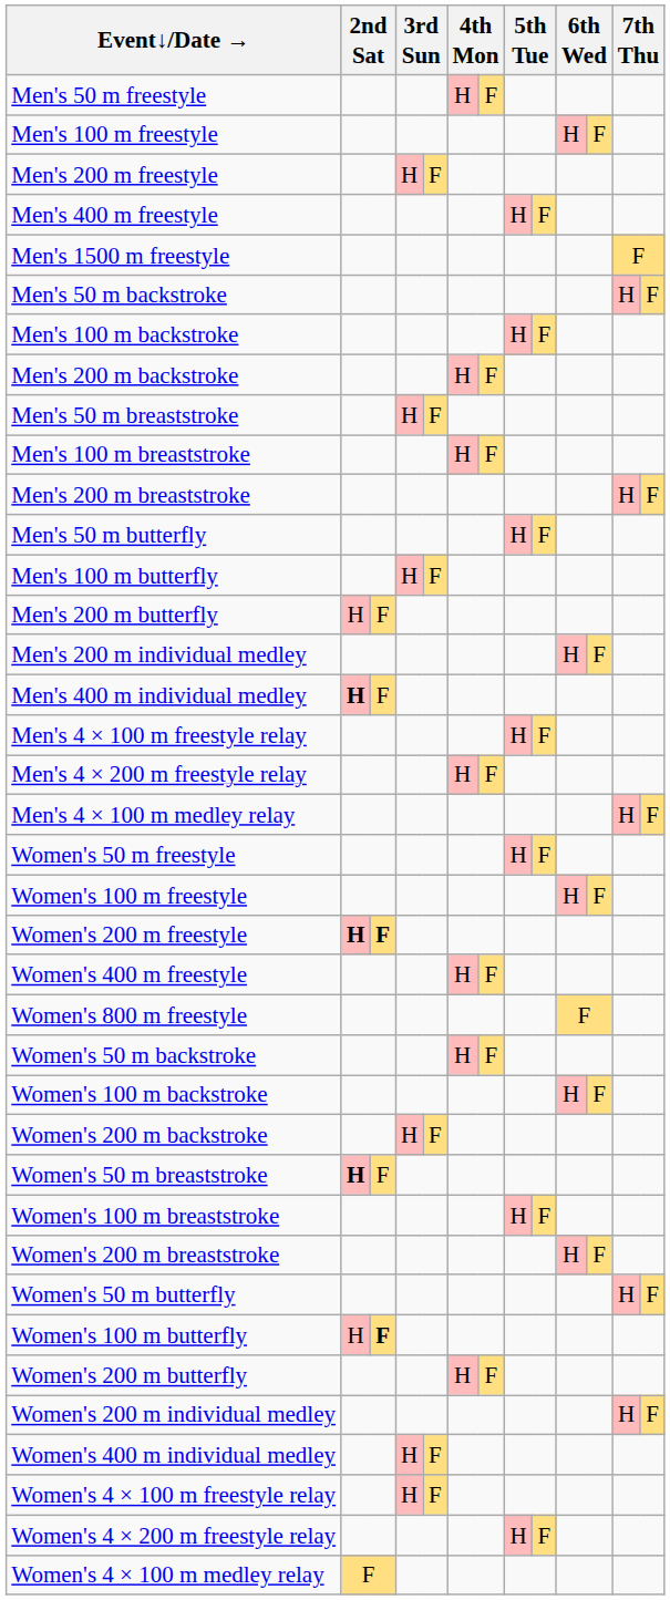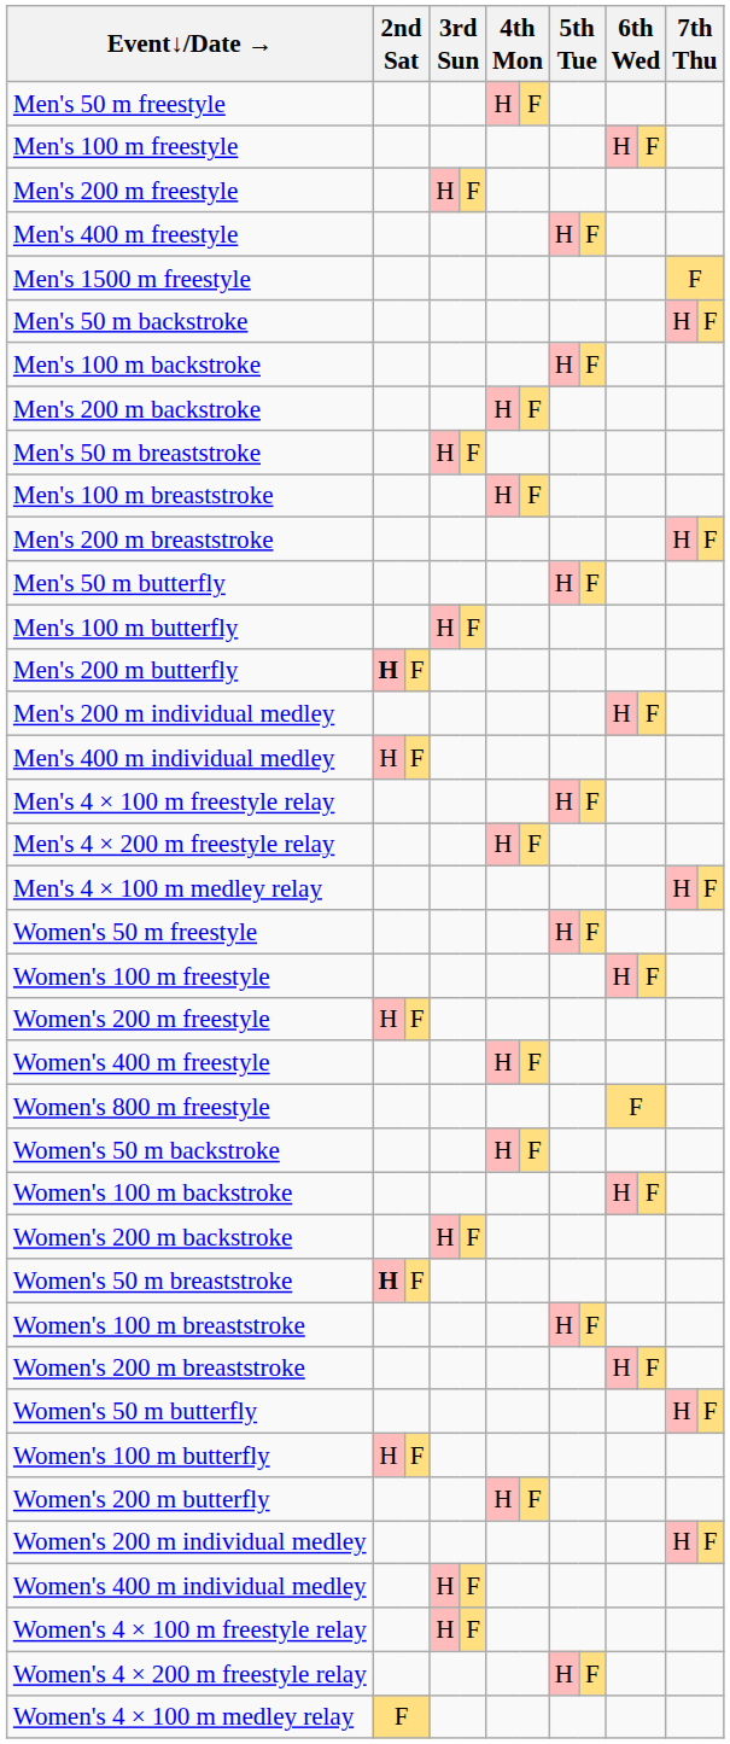Men's 200 m butterfly | column 2: normal -> bold
Men's 400 m individual medley | column 2: bold -> normal
Women's 200 m freestyle | column 2: bold -> normal
Women's 200 m freestyle | column 3: bold -> normal
Women's 100 m butterfly | column 3: bold -> normal
